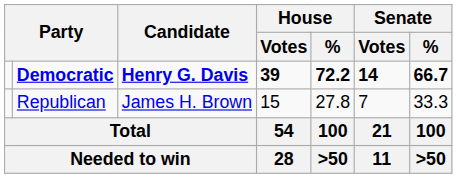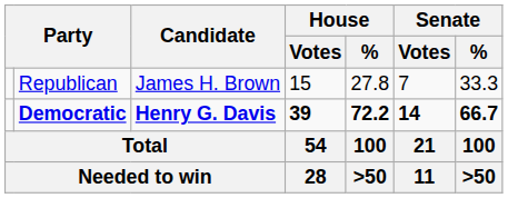rows swapped: Democratic <-> Republican
